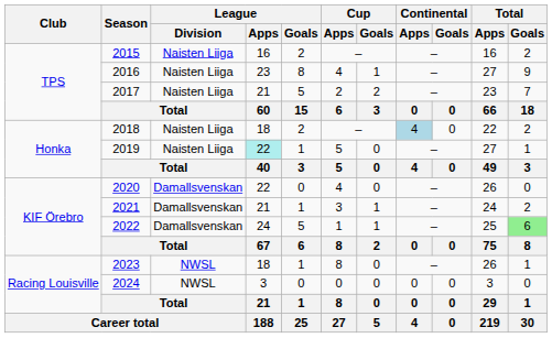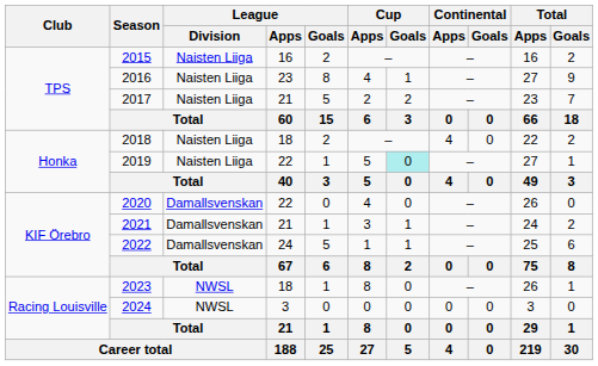2018 | Continental / Apps: lightblue background -> no background
2019 | League / Apps: paleturquoise background -> no background
2019 | Cup / Goals: no background -> paleturquoise background
2022 | Total / Goals: lightgreen background -> no background
